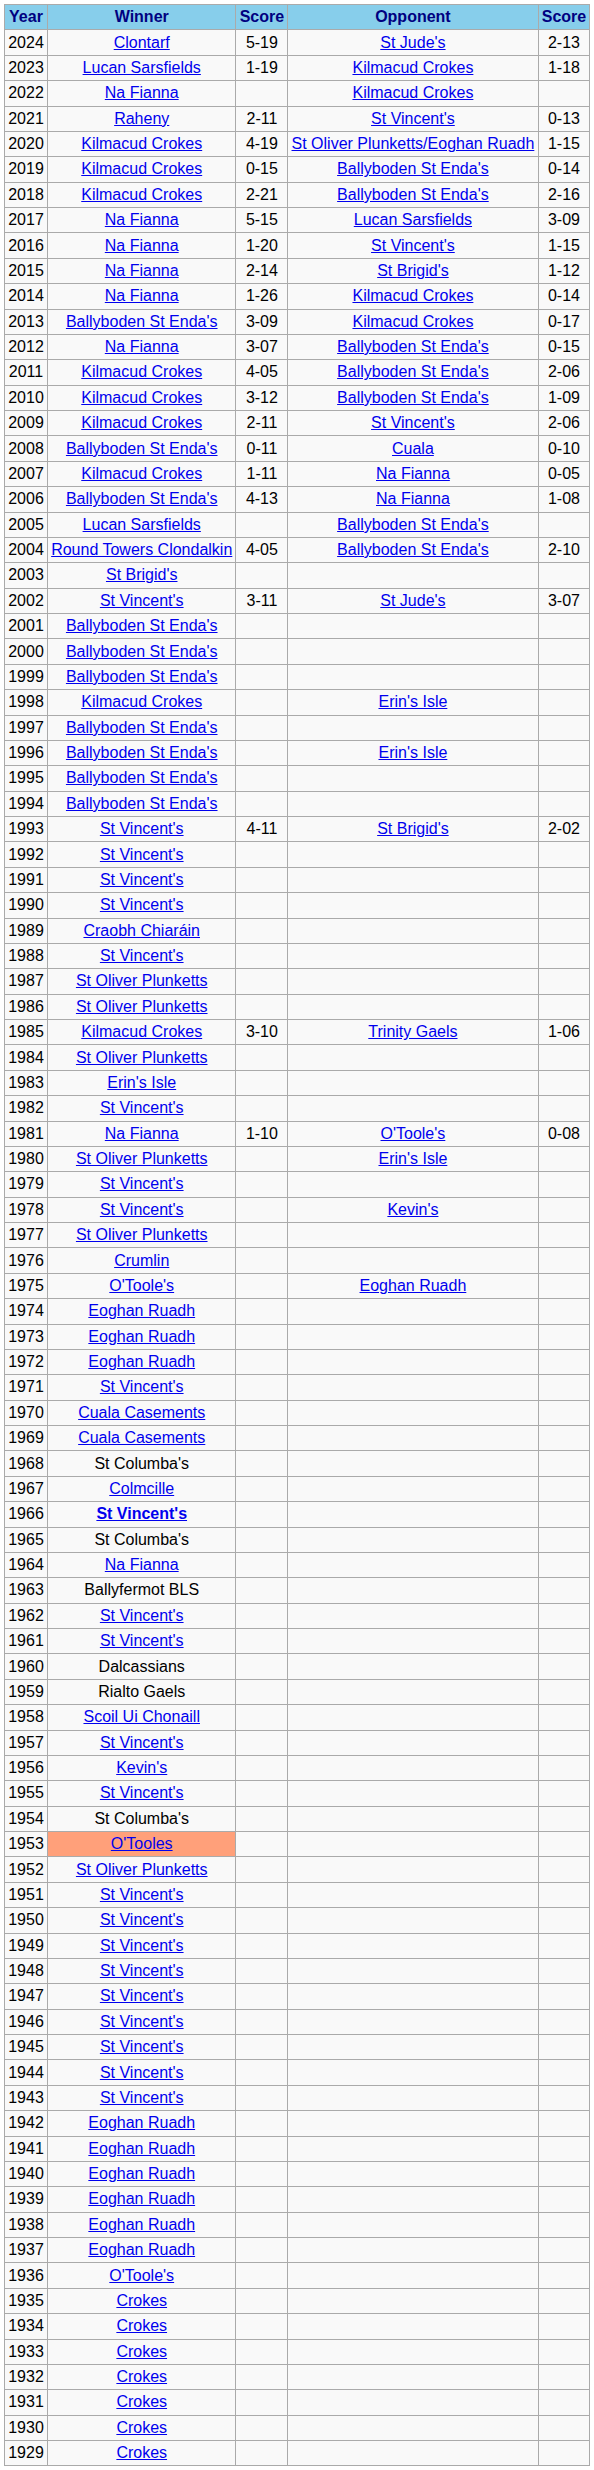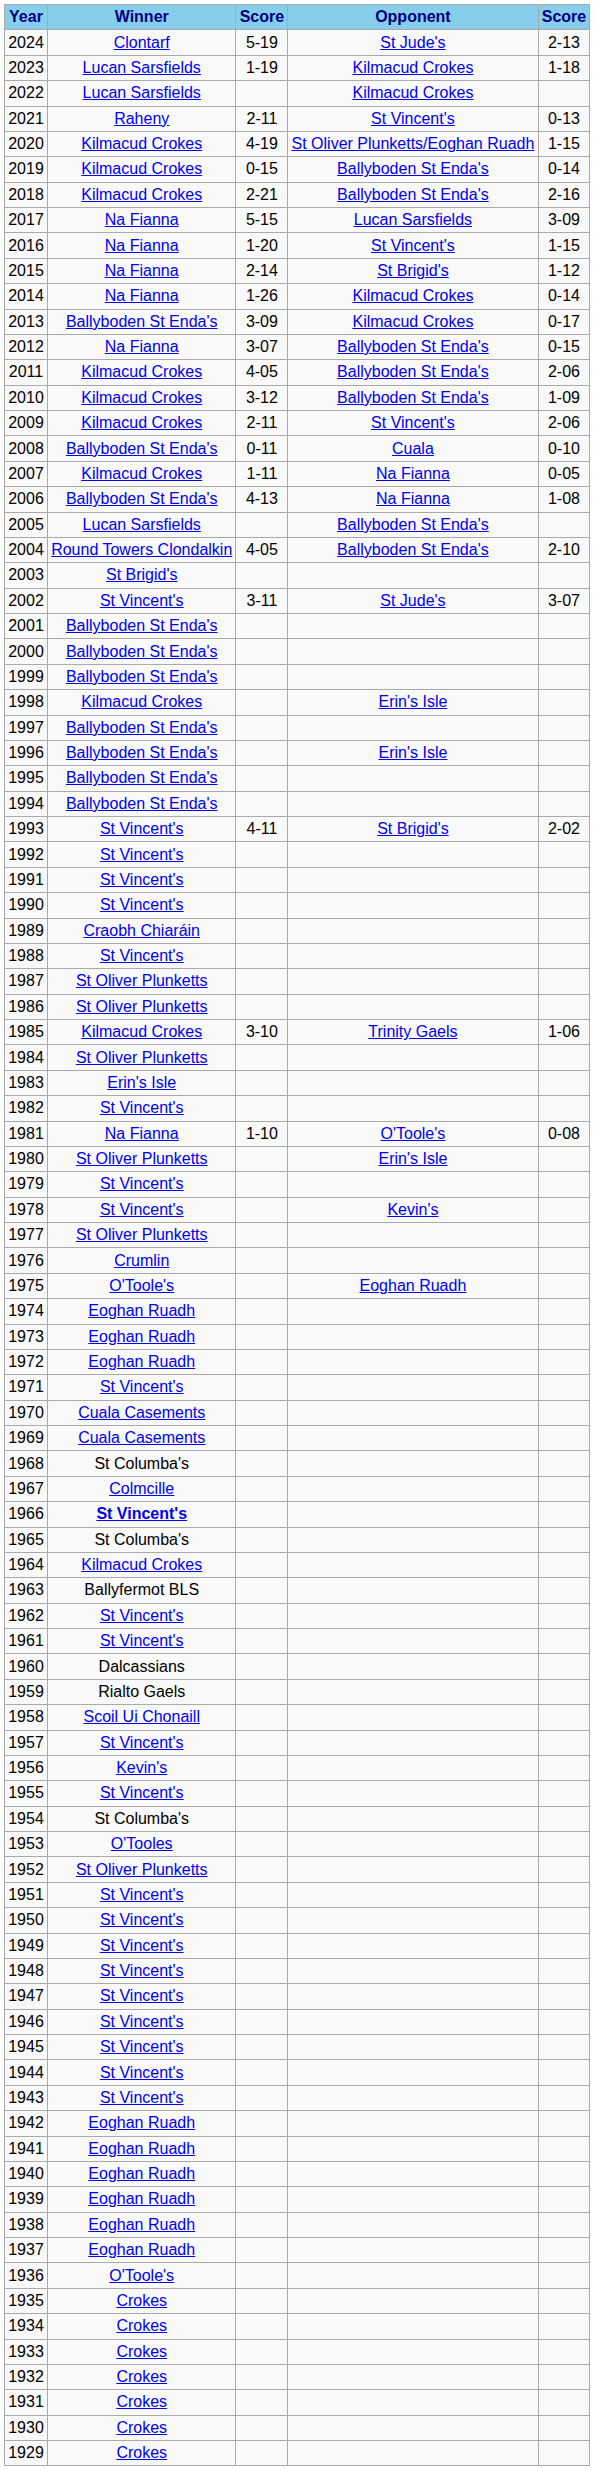2022 | Winner: Na Fianna -> Lucan Sarsfields
1964 | Winner: Na Fianna -> Kilmacud Crokes
1953 | Winner: lightsalmon background -> no background
